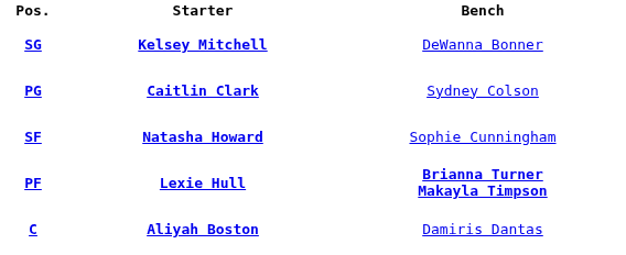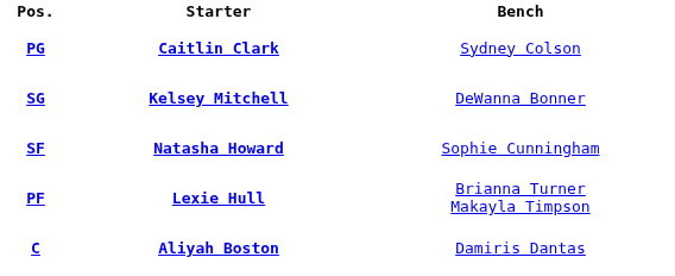rows swapped: PG <-> SG
PF | Bench: bold -> normal
